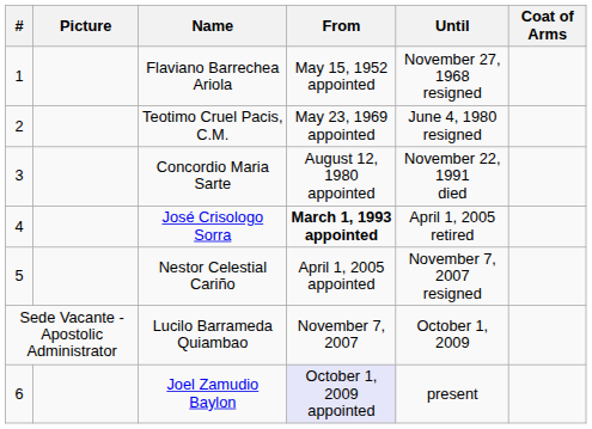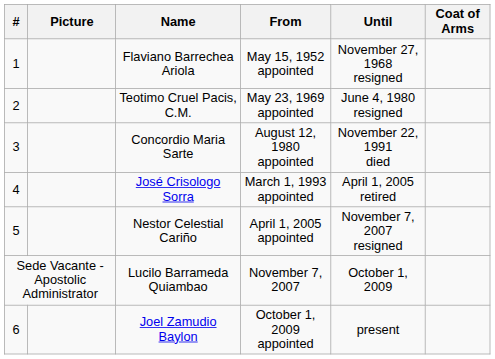José Crisologo Sorra | From: bold -> normal
Joel Zamudio Baylon | From: lavender background -> no background
